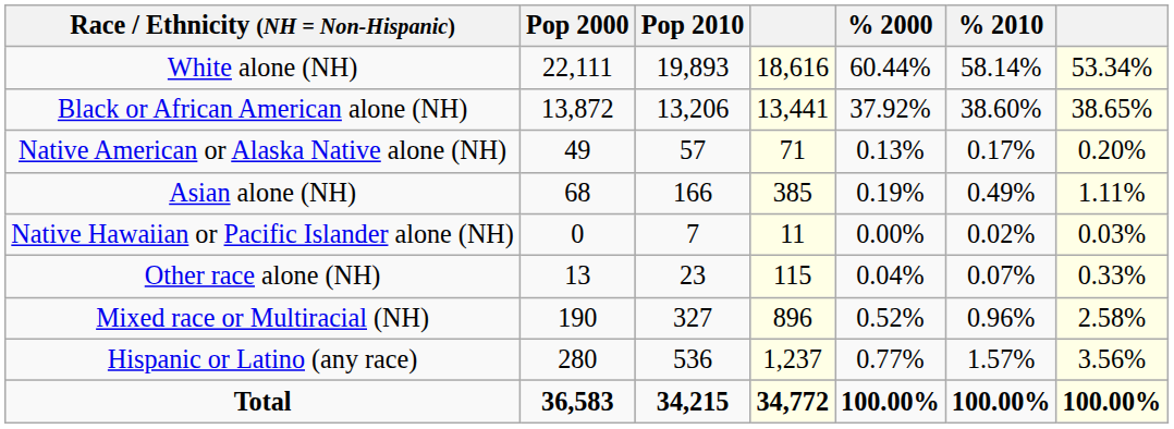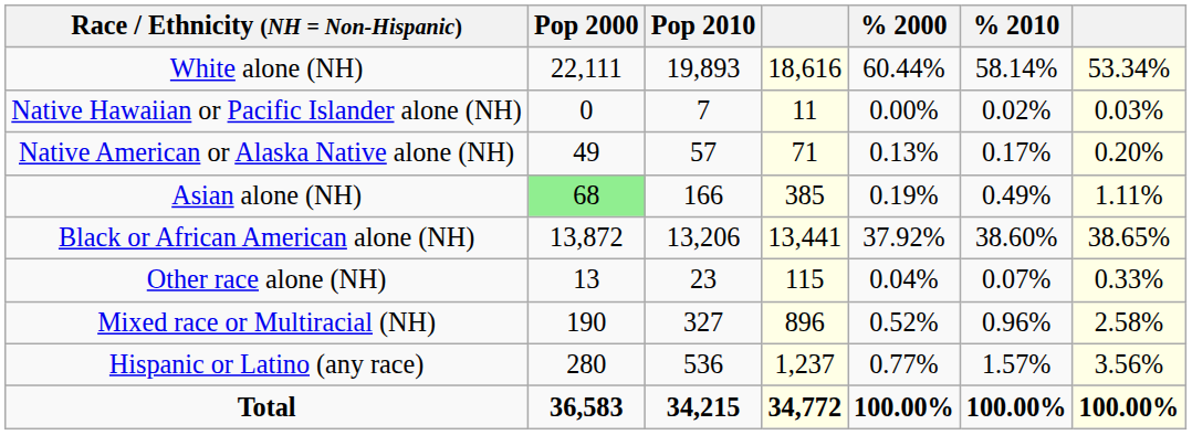rows swapped: Black or African American alone (NH) <-> Native Hawaiian or Pacific Islander alone (NH)
Asian alone (NH) | Pop 2000: no background -> lightgreen background
